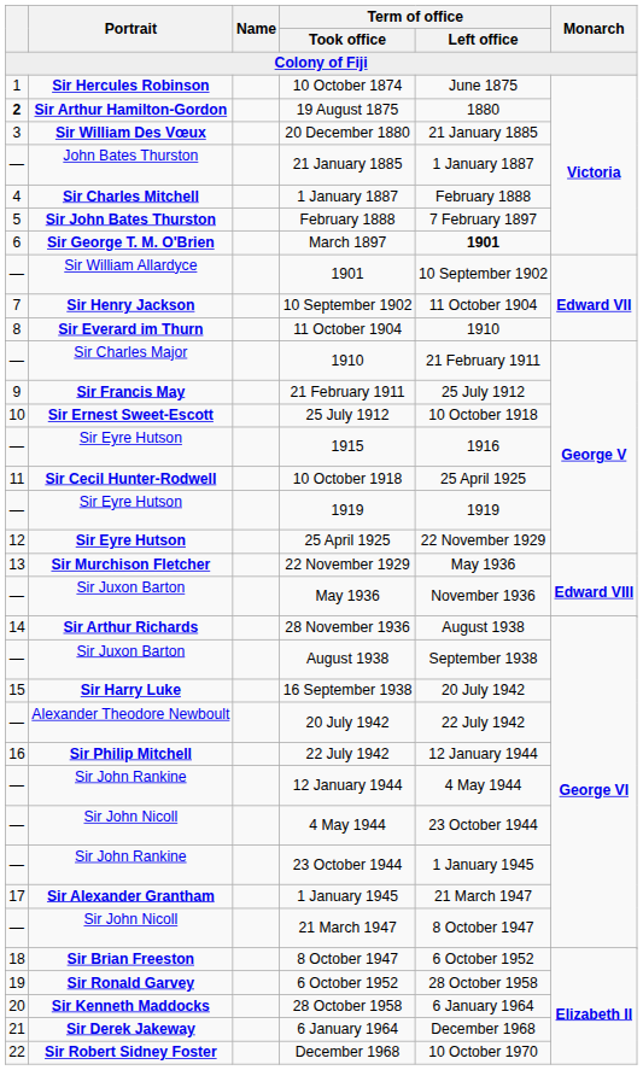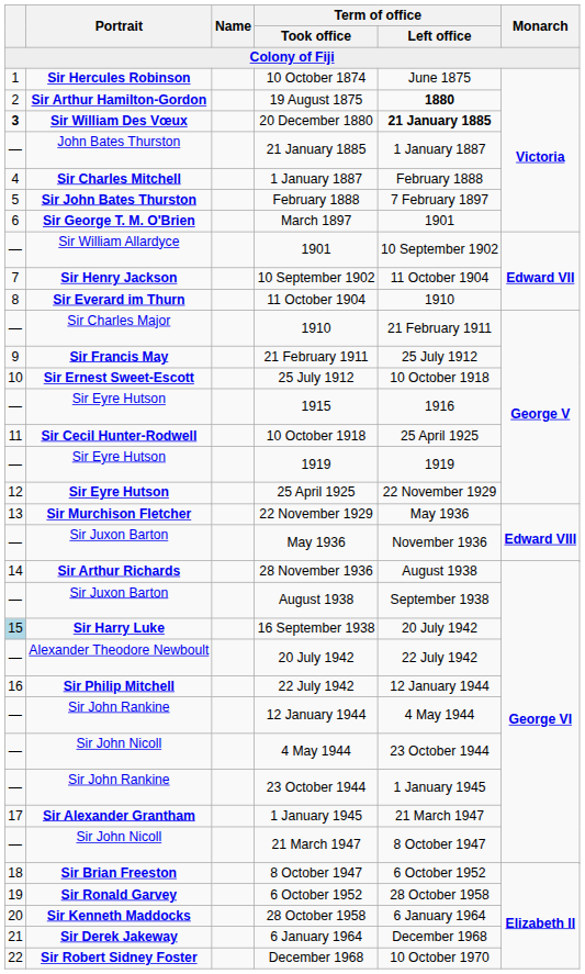19 August 1875 | column 1: bold -> normal
19 August 1875 | Term of office / Left office: normal -> bold
20 December 1880 | column 1: normal -> bold
20 December 1880 | Term of office / Left office: normal -> bold
March 1897 | Term of office / Left office: bold -> normal
16 September 1938 | column 1: no background -> lightblue background
